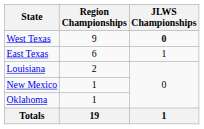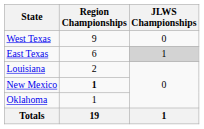West Texas | JLWS Championships: bold -> normal
East Texas | JLWS Championships: no background -> lightgrey background
New Mexico | Region Championships: normal -> bold
